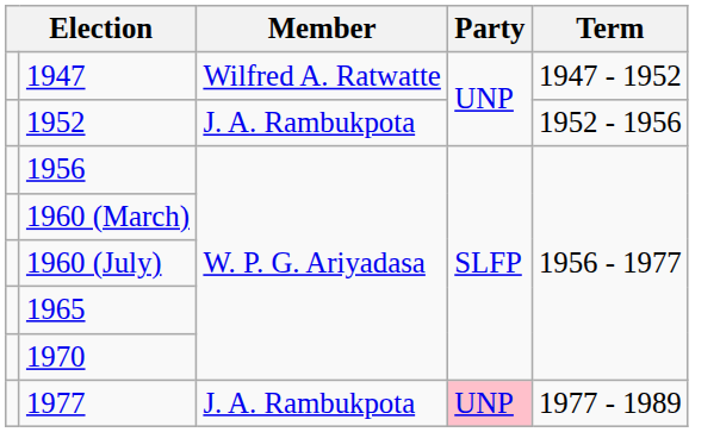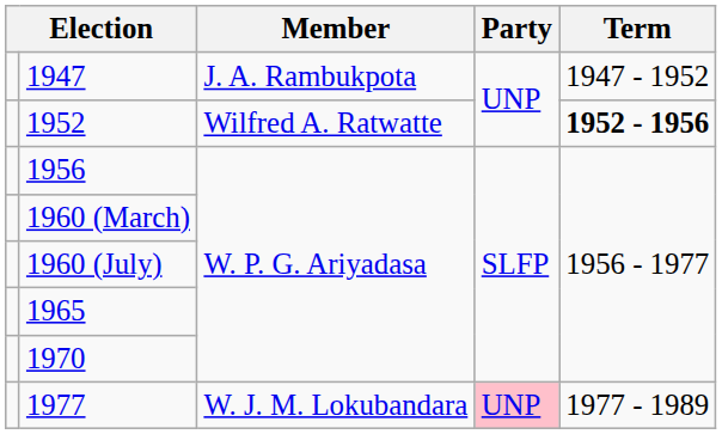1947 | Member: Wilfred A. Ratwatte -> J. A. Rambukpota
1952 | Member: J. A. Rambukpota -> Wilfred A. Ratwatte
1952 | Term: normal -> bold
1977 | Member: J. A. Rambukpota -> W. J. M. Lokubandara
